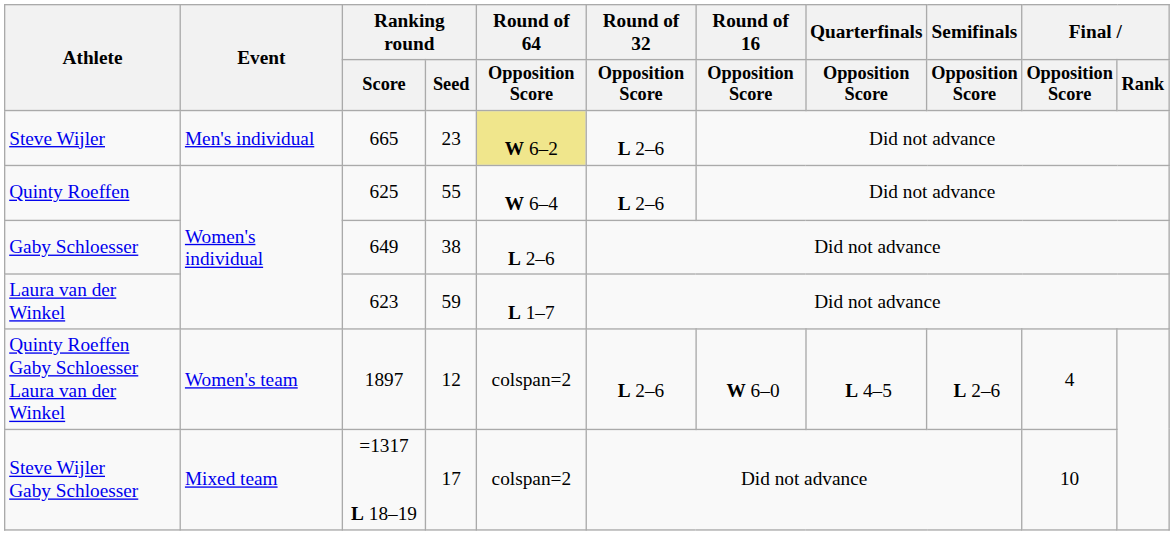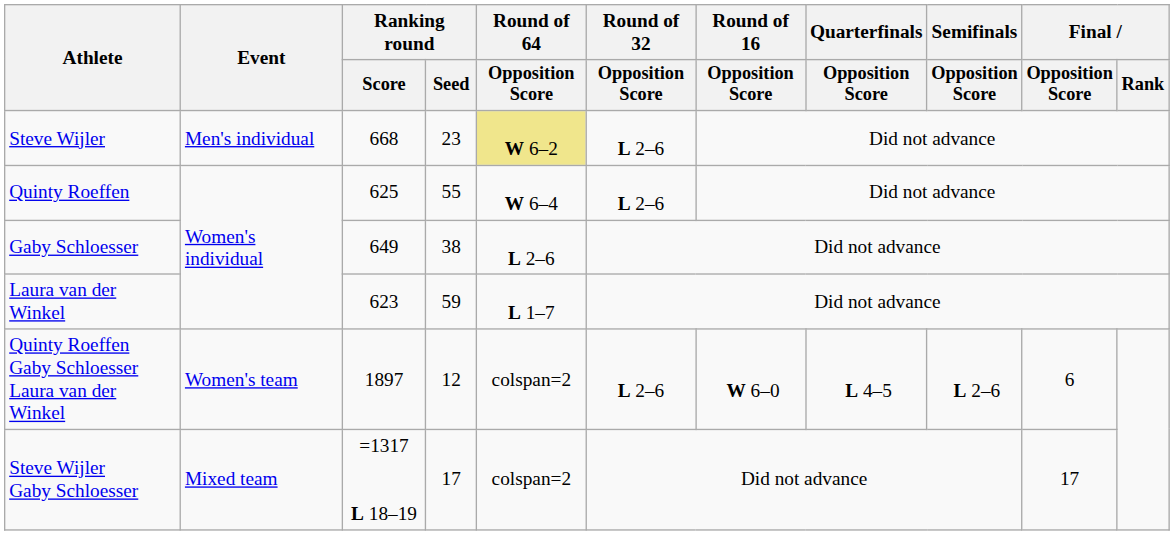Steve Wijler | Ranking round / Score: 665 -> 668
Quinty Roeffen Gaby Schloesser Laura van der Winkel | Final / Opposition Score: 4 -> 6
Steve Wijler Gaby Schloesser | Final / Opposition Score: 10 -> 17
